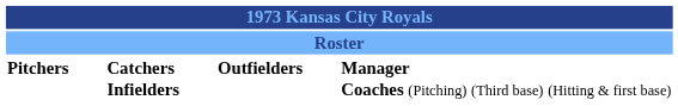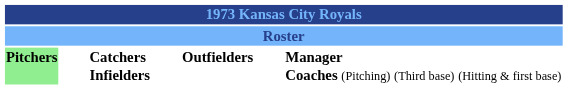Pitchers | column 1: no background -> lightgreen background
